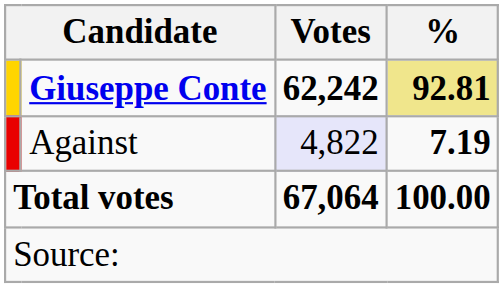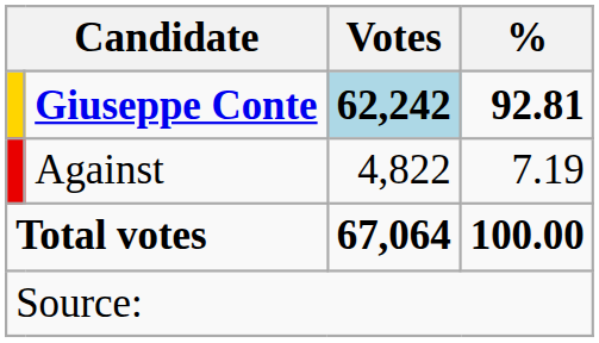Giuseppe Conte | Votes: no background -> lightblue background
Giuseppe Conte | %: khaki background -> no background
Against | Votes: lavender background -> no background
Against | %: bold -> normal
